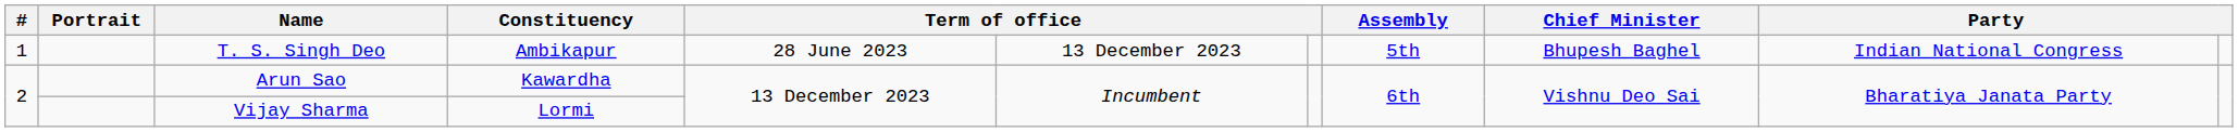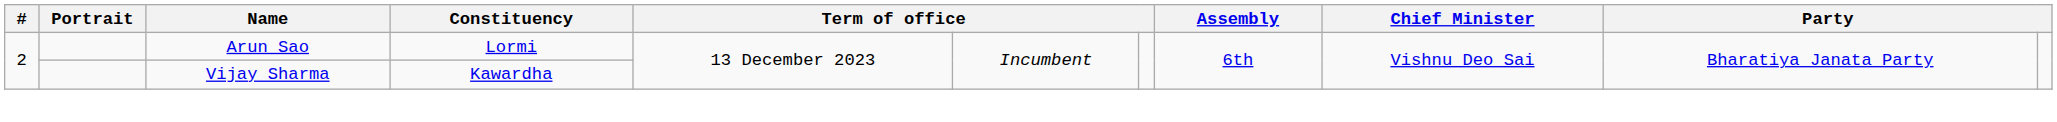- row: 1 | T. S. Singh Deo | Ambikapur | 28 June 2023 | 13 December 2023 | 5th | Bhupesh Baghel | Indian National Congress
Arun Sao | Constituency: Kawardha -> Lormi
Vijay Sharma | Constituency: Lormi -> Kawardha
